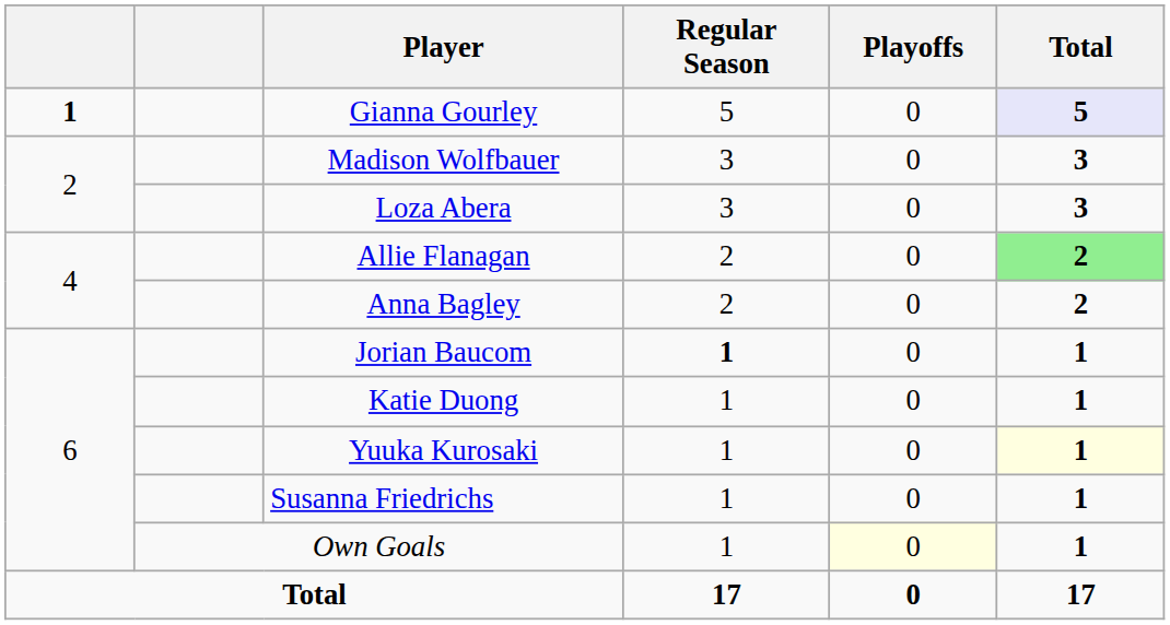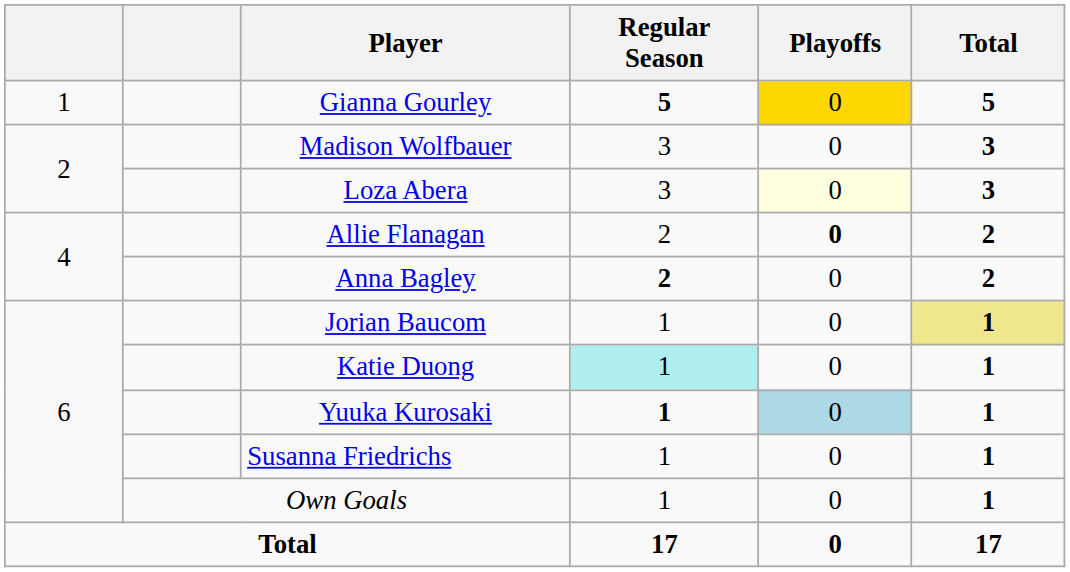Gianna Gourley | column 1: bold -> normal
Gianna Gourley | Regular Season: normal -> bold
Gianna Gourley | Playoffs: no background -> gold background
Gianna Gourley | Total: lavender background -> no background
Loza Abera | Playoffs: no background -> lightyellow background
Allie Flanagan | Playoffs: normal -> bold
Allie Flanagan | Total: lightgreen background -> no background
Anna Bagley | Regular Season: normal -> bold
Jorian Baucom | Regular Season: bold -> normal
Jorian Baucom | Total: no background -> khaki background
Katie Duong | Regular Season: no background -> paleturquoise background
Yuuka Kurosaki | Regular Season: normal -> bold
Yuuka Kurosaki | Playoffs: no background -> lightblue background
Yuuka Kurosaki | Total: lightyellow background -> no background
Own Goals | Playoffs: lightyellow background -> no background
